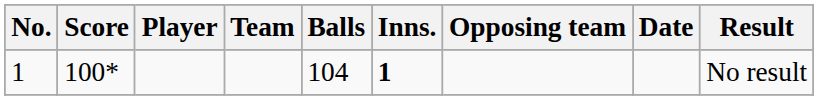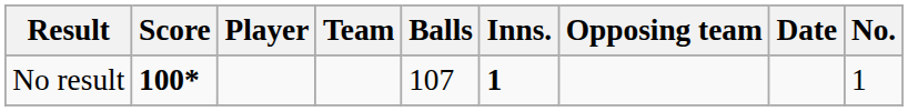columns swapped: No. <-> Result
row 2 | Score: normal -> bold
row 2 | Balls: 104 -> 107
